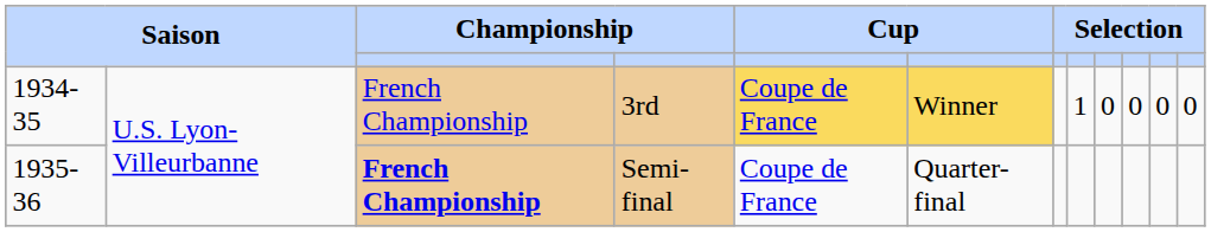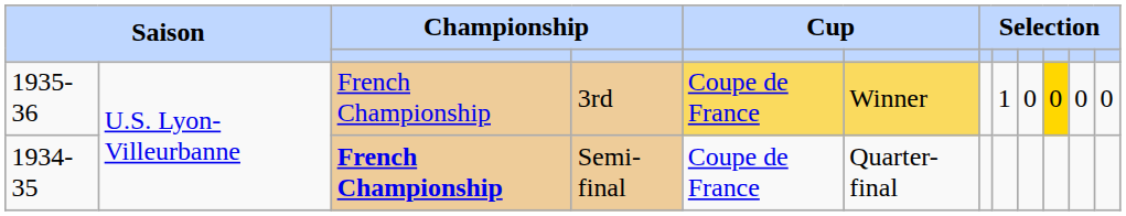3rd | column 1: 1934-35 -> 1935-36
3rd | column 10: no background -> gold background
Semi-final | column 1: 1935-36 -> 1934-35
